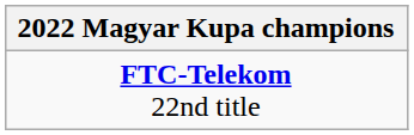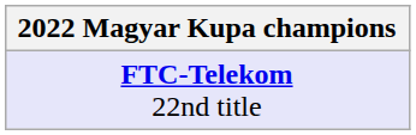row 2 | column 1: no background -> lavender background
